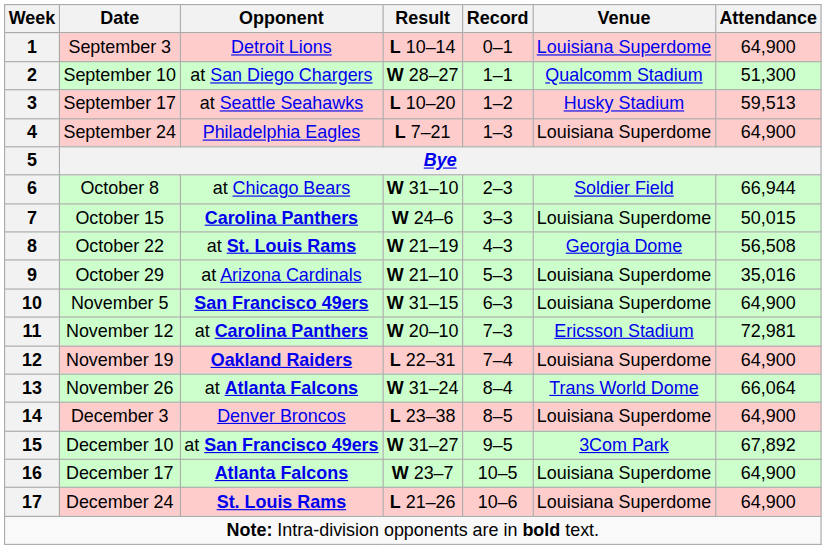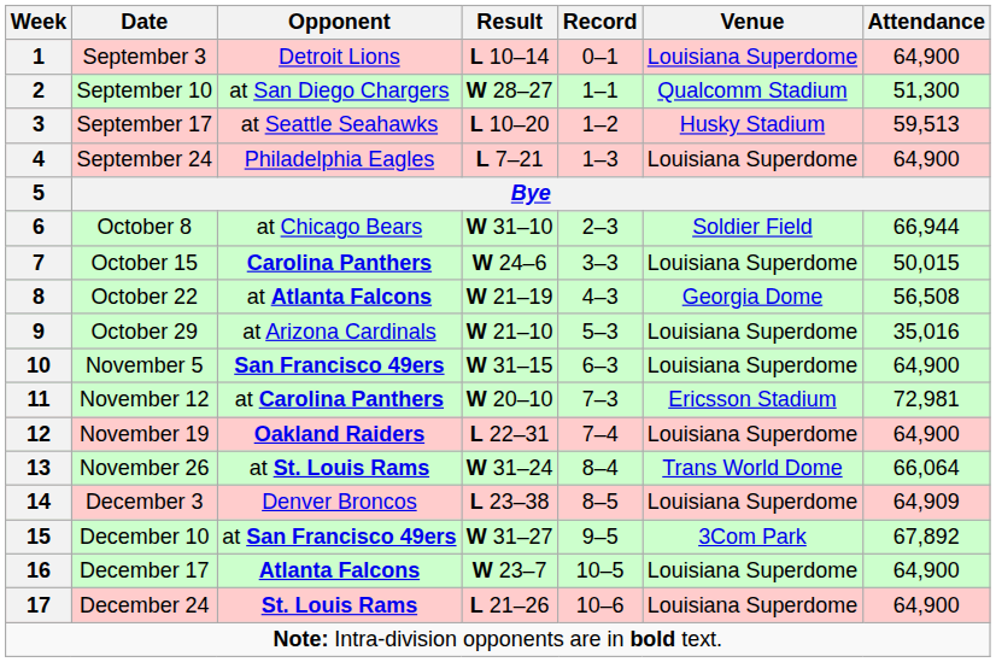8 | Opponent: at St. Louis Rams -> at Atlanta Falcons
13 | Opponent: at Atlanta Falcons -> at St. Louis Rams
14 | Attendance: 64,900 -> 64,909
